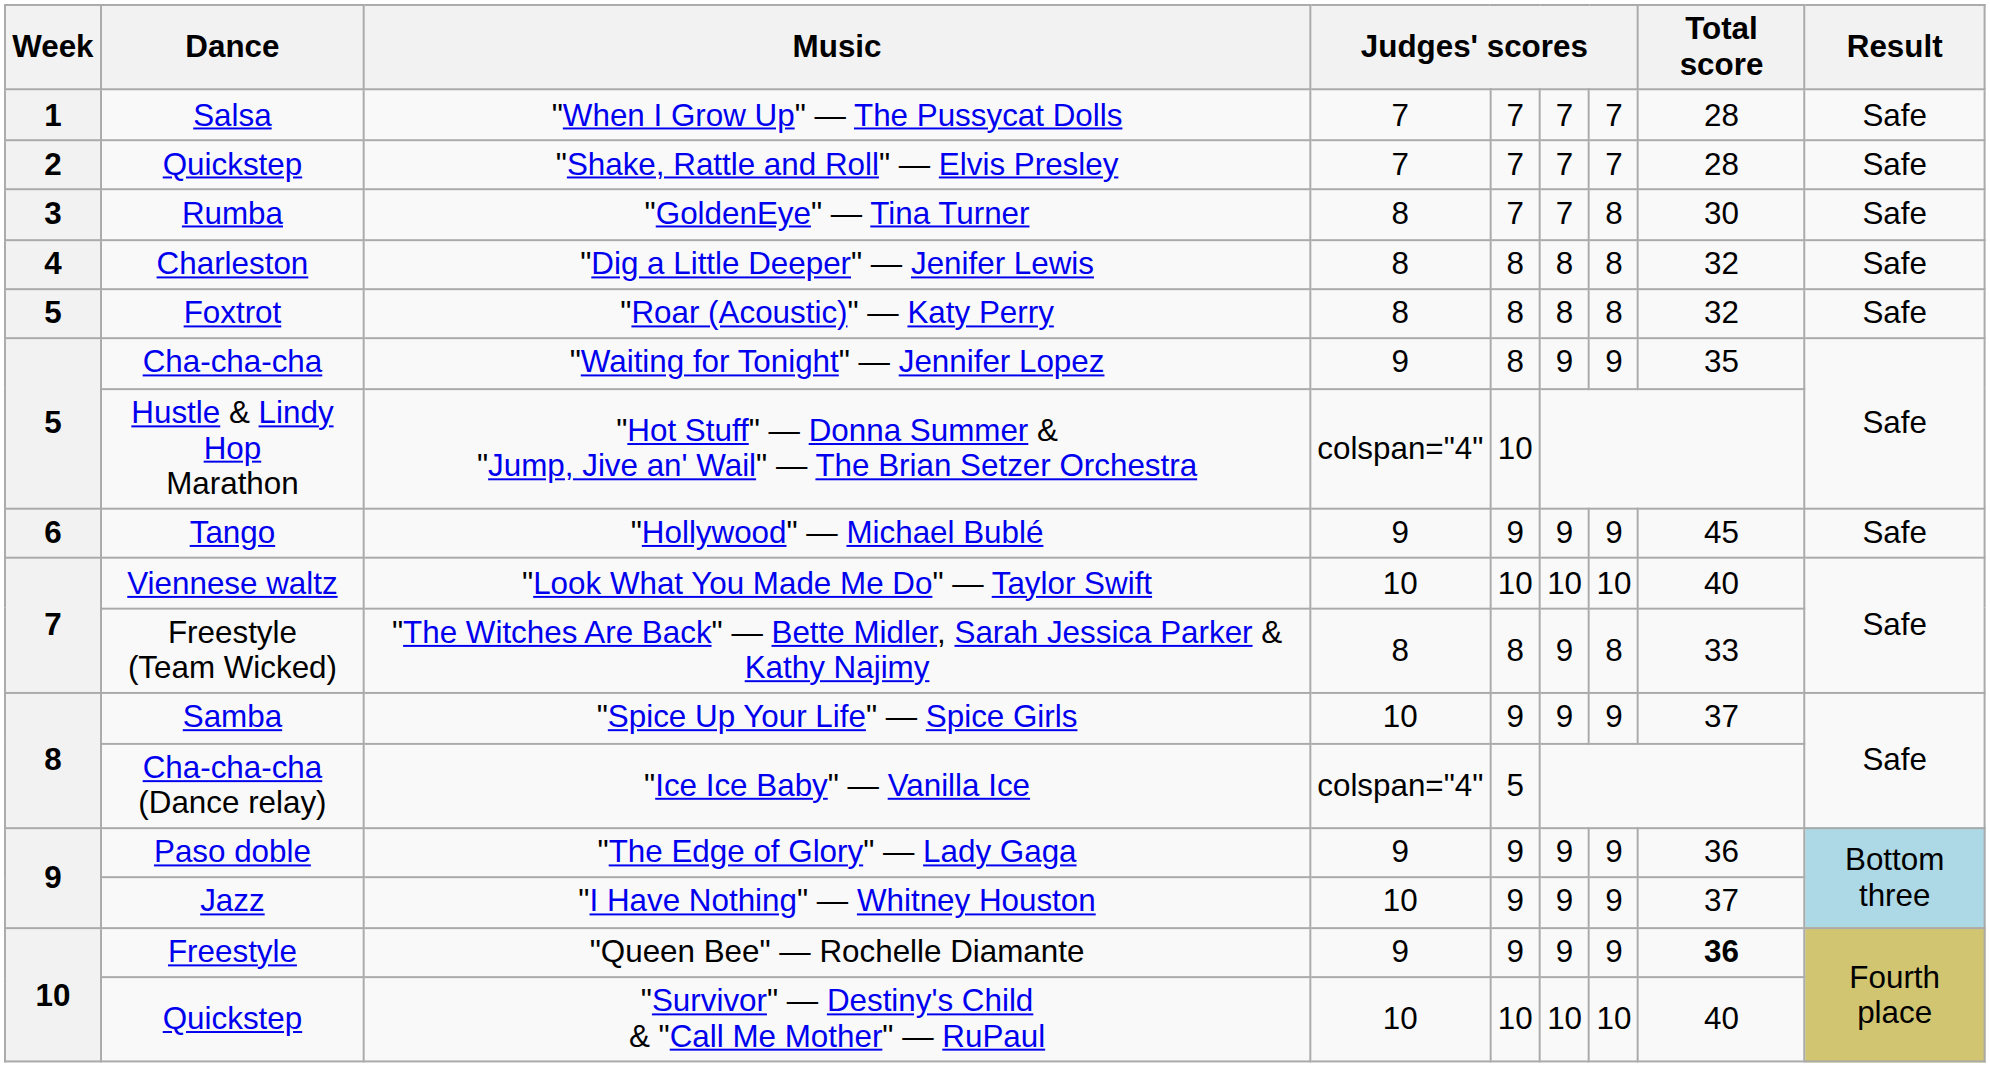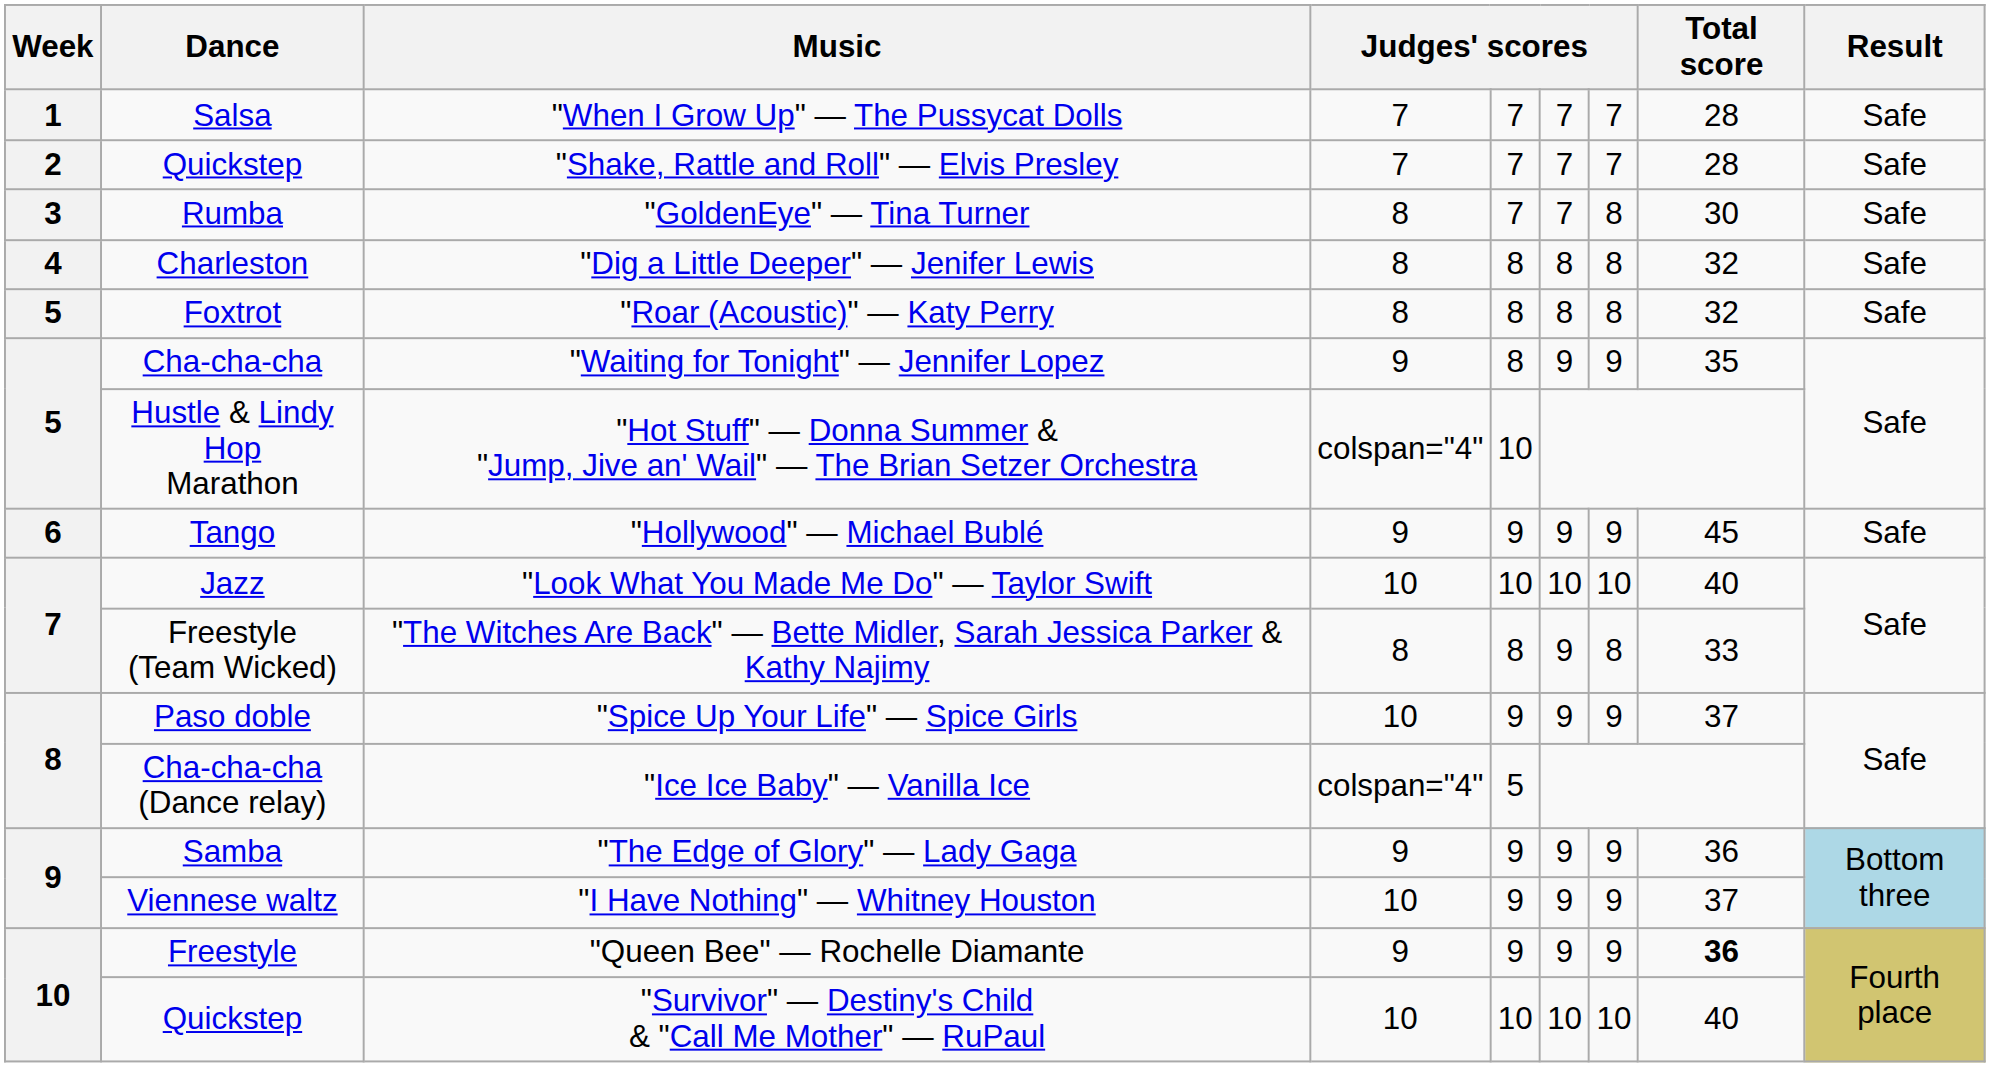"Look What You Made Me Do" — Taylor Swift | Dance: Viennese waltz -> Jazz
"Spice Up Your Life" — Spice Girls | Dance: Samba -> Paso doble
"The Edge of Glory" — Lady Gaga | Dance: Paso doble -> Samba
"I Have Nothing" — Whitney Houston | Dance: Jazz -> Viennese waltz
